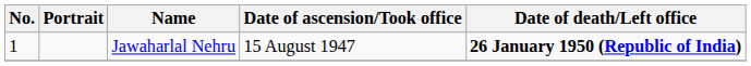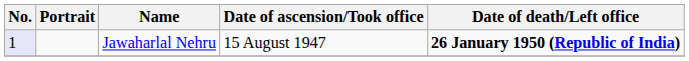Jawaharlal Nehru | No.: no background -> lavender background
